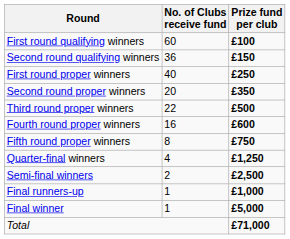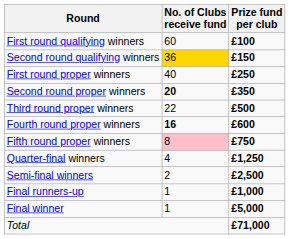Second round qualifying winners | No. of Clubs receive fund: no background -> gold background
Second round proper winners | No. of Clubs receive fund: normal -> bold
Fourth round proper winners | No. of Clubs receive fund: normal -> bold
Fifth round proper winners | No. of Clubs receive fund: no background -> pink background
